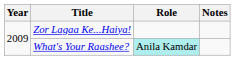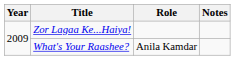What's Your Raashee? | Role: paleturquoise background -> no background
